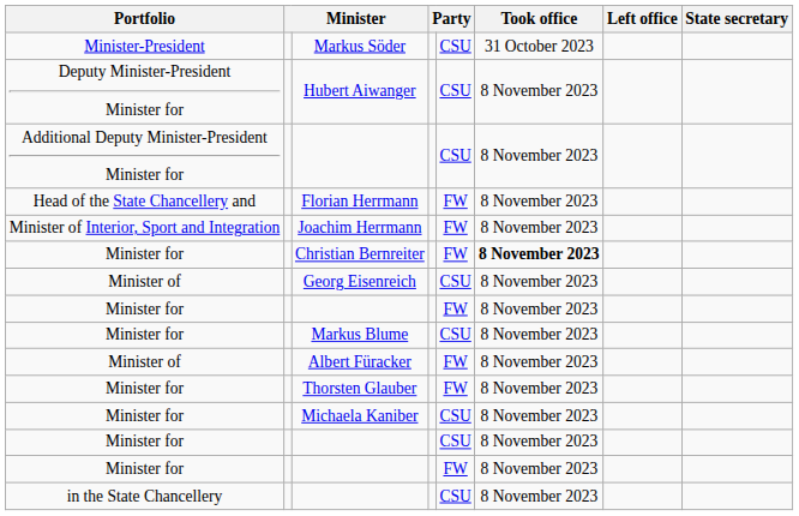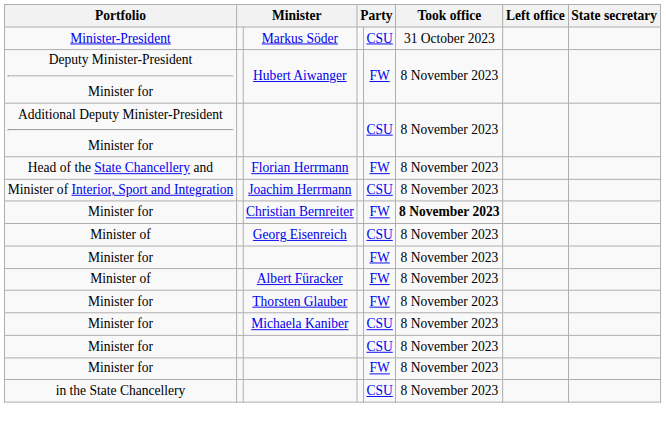Hubert Aiwanger | column 5: CSU -> FW
Joachim Herrmann | column 5: FW -> CSU
- row: Minister for | Markus Blume | CSU | 8 November 2023
